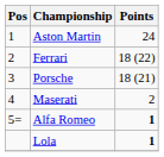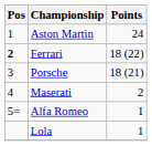Ferrari | Pos: normal -> bold
Alfa Romeo | Points: bold -> normal
Lola | Points: bold -> normal
